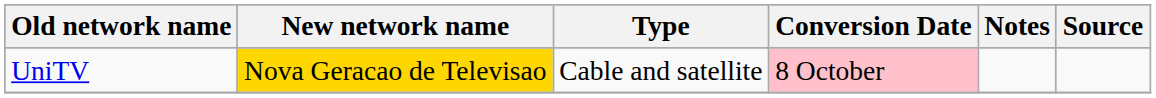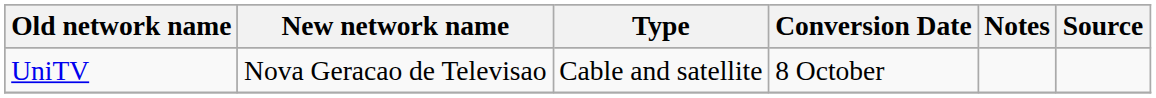UniTV | New network name: gold background -> no background
UniTV | Conversion Date: pink background -> no background
